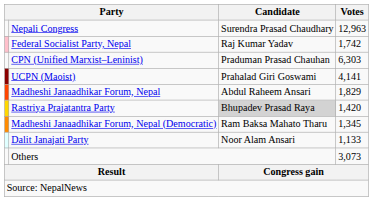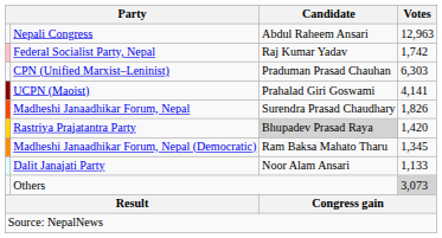Nepali Congress | Candidate: Surendra Prasad Chaudhary -> Abdul Raheem Ansari
Madheshi Janaadhikar Forum, Nepal | Candidate: Abdul Raheem Ansari -> Surendra Prasad Chaudhary
Madheshi Janaadhikar Forum, Nepal | Votes: 1,829 -> 1,826
Others | Votes: no background -> lightgrey background
